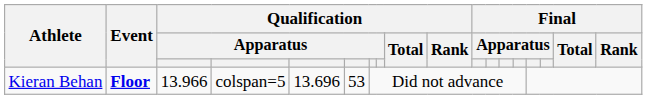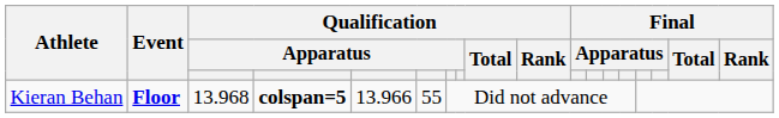Kieran Behan | column 3: 13.966 -> 13.968
Kieran Behan | column 4: normal -> bold
Kieran Behan | column 5: 13.696 -> 13.966
Kieran Behan | column 6: 53 -> 55
